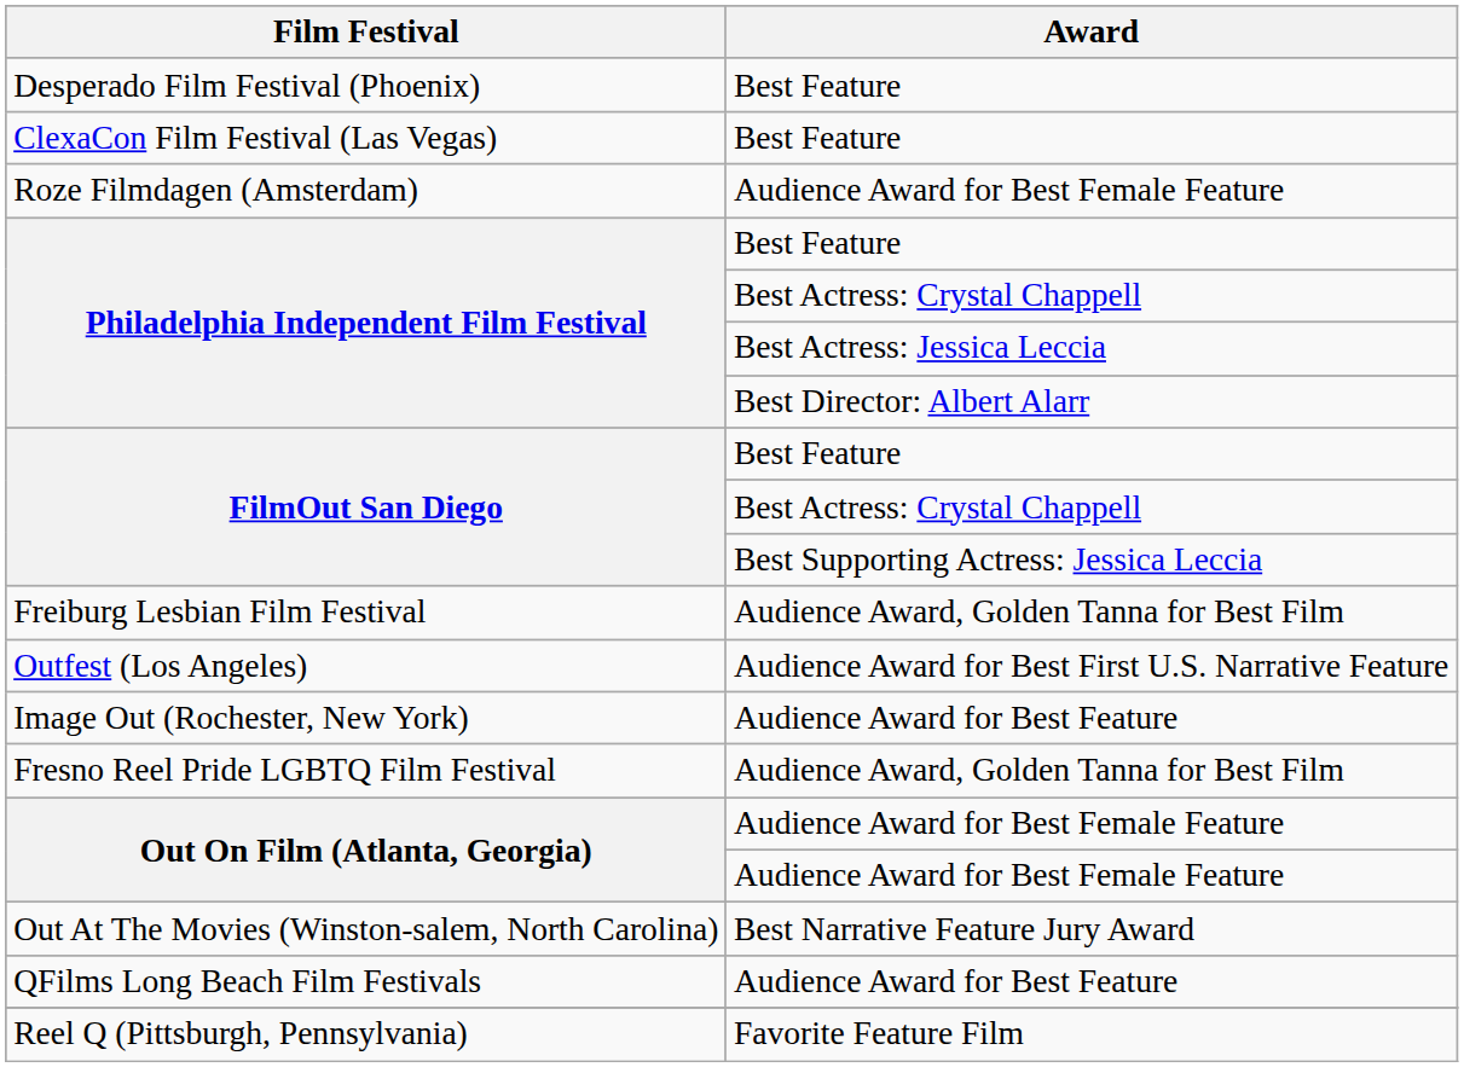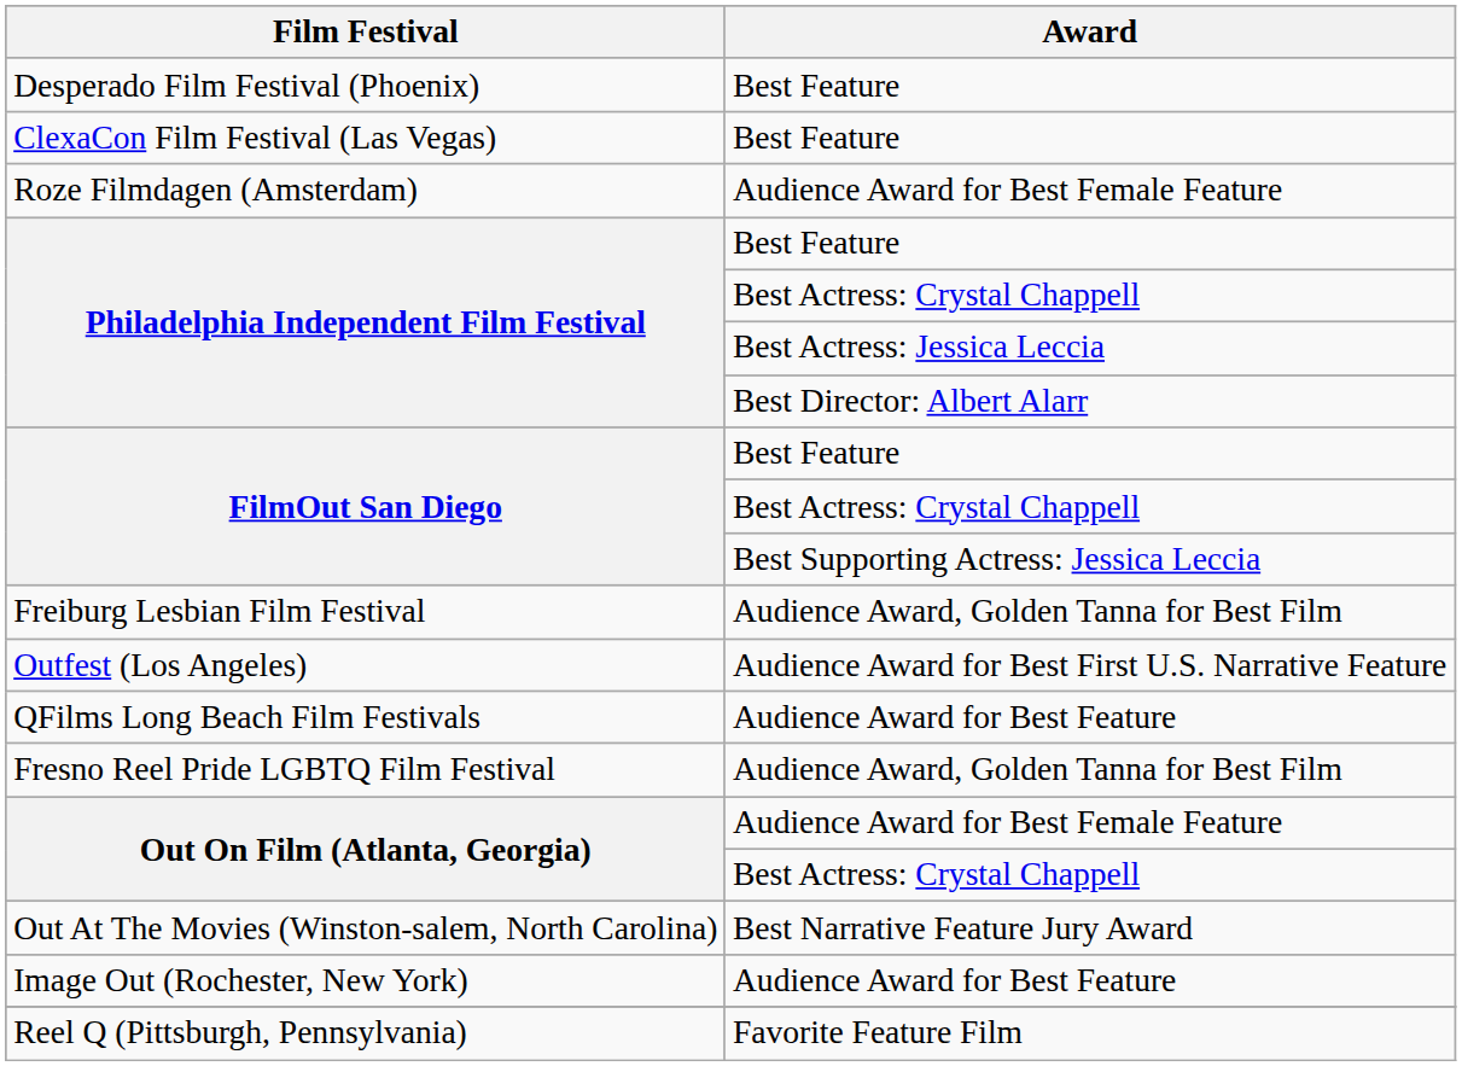row 14 | Film Festival: Image Out (Rochester, New York) -> QFilms Long Beach Film Festivals
row 17 | Award: Audience Award for Best Female Feature -> Best Actress: Crystal Chappell
row 19 | Film Festival: QFilms Long Beach Film Festivals -> Image Out (Rochester, New York)
